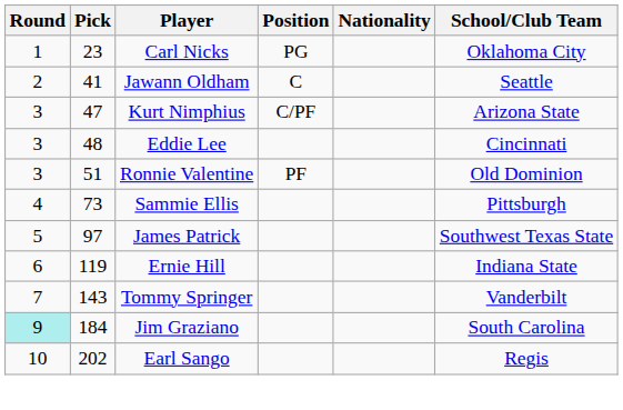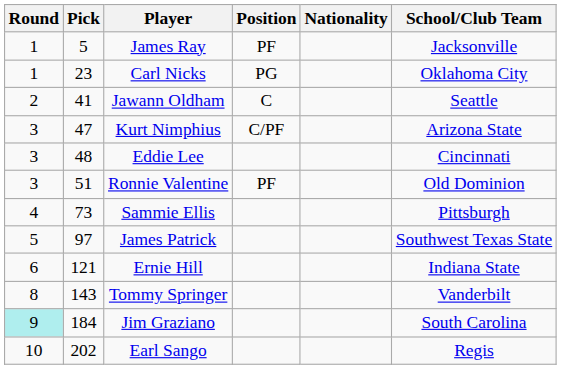+ row: 1 | 5 | James Ray | PF | Jacksonville
Ernie Hill | Pick: 119 -> 121
Tommy Springer | Round: 7 -> 8
